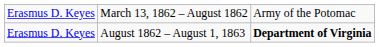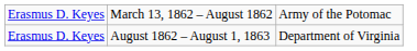Erasmus D. Keyes / August 1862 – August 1, 1863 | column 3: bold -> normal
